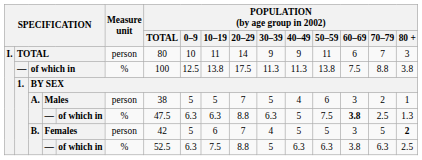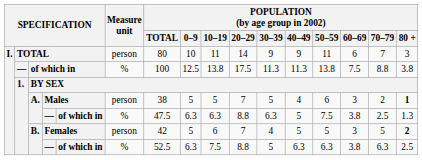Males | POPULATION (by age group in 2002) / 80 +: normal -> bold
A. / — | POPULATION (by age group in 2002) / 60–69: bold -> normal
